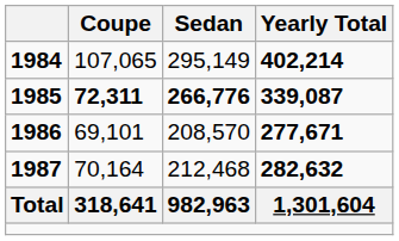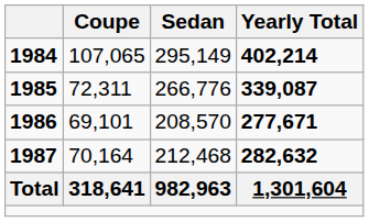1985 | Coupe: bold -> normal
1985 | Sedan: bold -> normal
